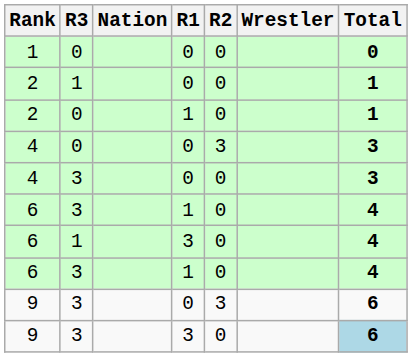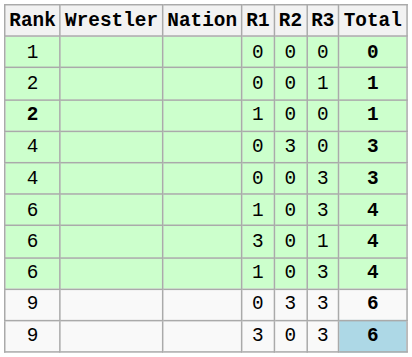columns swapped: Wrestler <-> R3
row 4 | Rank: normal -> bold
